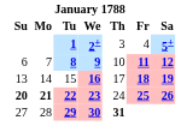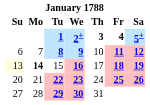1 | January 1788 / Th: normal -> bold
1 | January 1788 / Fr: normal -> bold
15 | Su: no background -> lightyellow background
15 | January 1788 / Mo: normal -> bold
22 | Su: bold -> normal
22 | January 1788 / Mo: bold -> normal
29 | January 1788 / Th: bold -> normal
